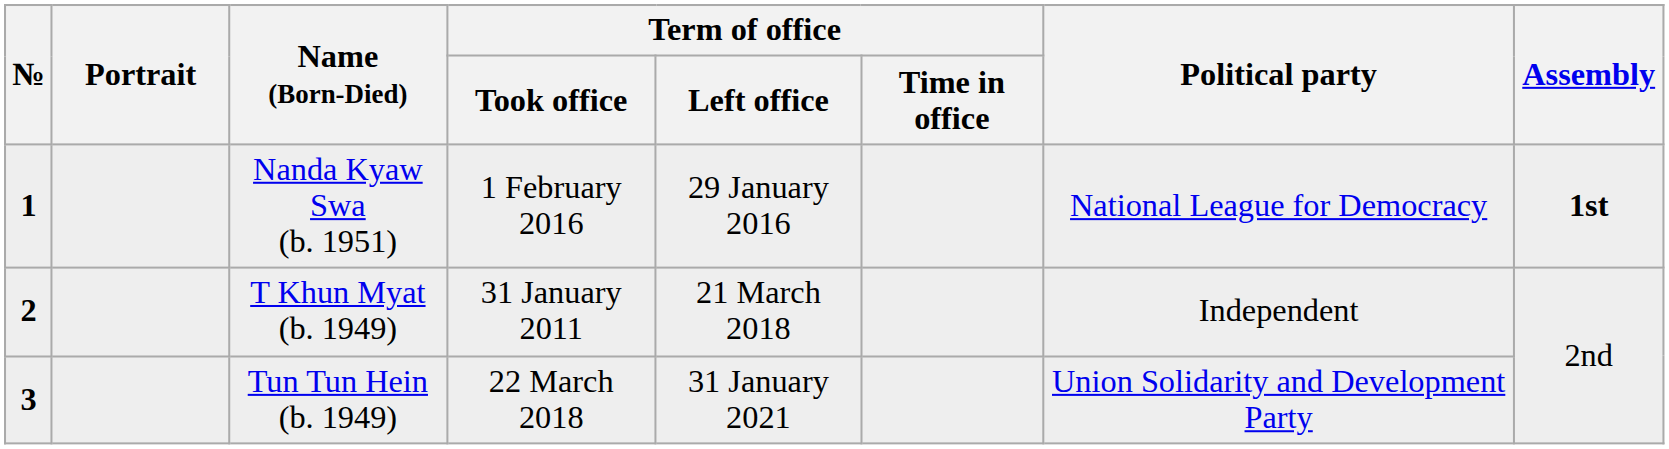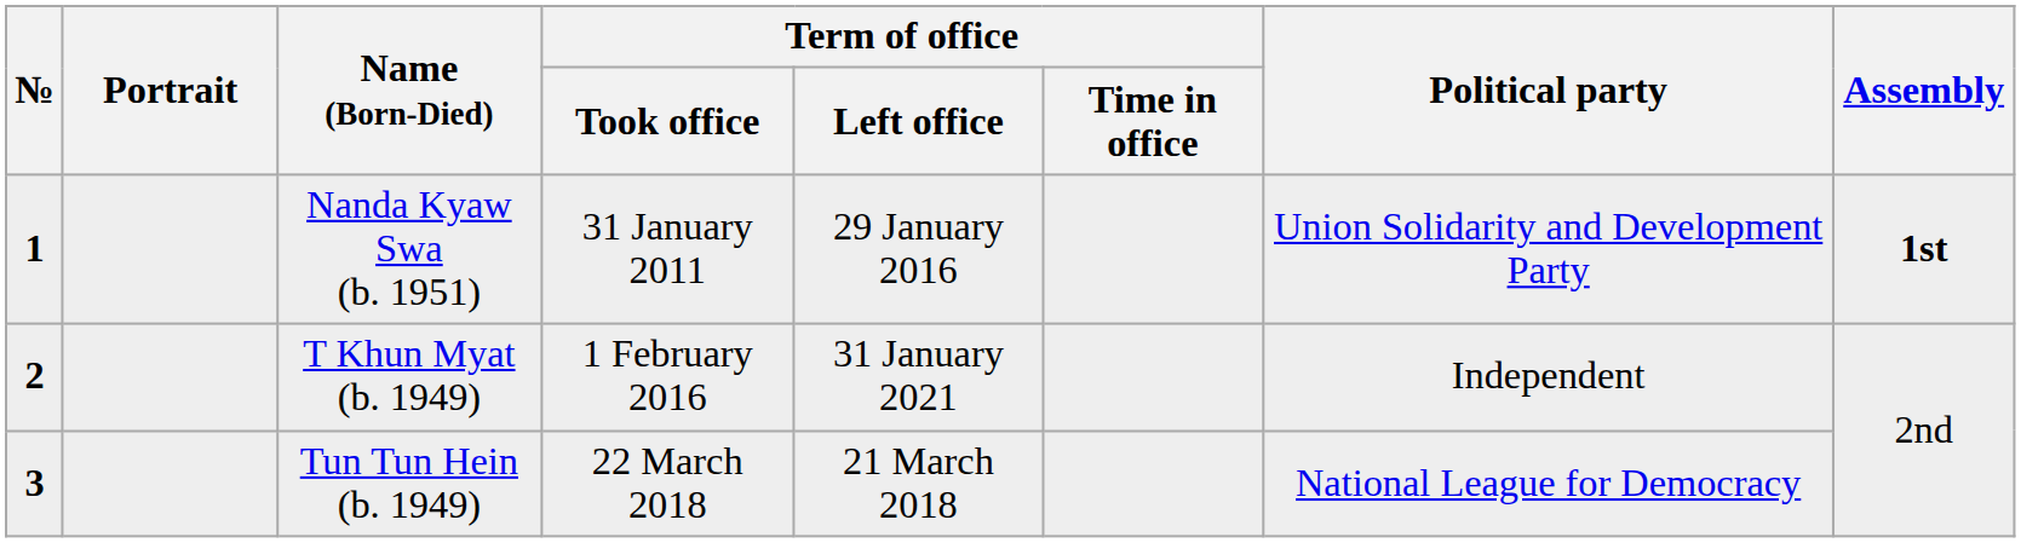Nanda Kyaw Swa (b. 1951) | Term of office / Took office: 1 February 2016 -> 31 January 2011
Nanda Kyaw Swa (b. 1951) | Political party: National League for Democracy -> Union Solidarity and Development Party
T Khun Myat (b. 1949) | Term of office / Took office: 31 January 2011 -> 1 February 2016
T Khun Myat (b. 1949) | Term of office / Left office: 21 March 2018 -> 31 January 2021
Tun Tun Hein (b. 1949) | Term of office / Left office: 31 January 2021 -> 21 March 2018
Tun Tun Hein (b. 1949) | Political party: Union Solidarity and Development Party -> National League for Democracy
